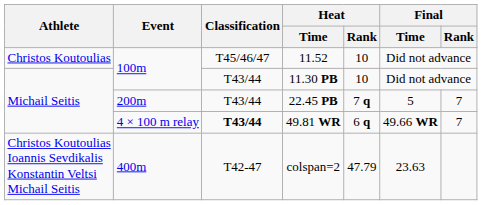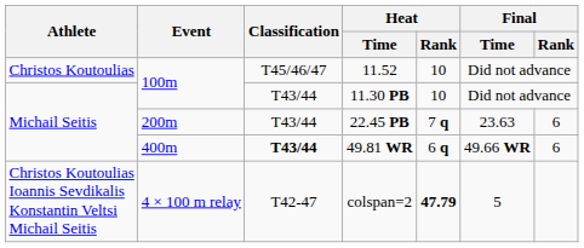22.45 PB | Final / Time: 5 -> 23.63
22.45 PB | Final / Rank: 7 -> 6
49.81 WR | Event: 4 × 100 m relay -> 400m
49.81 WR | Final / Rank: 7 -> 6
colspan=2 | Event: 400m -> 4 × 100 m relay
colspan=2 | Heat / Rank: normal -> bold
colspan=2 | Final / Time: 23.63 -> 5
